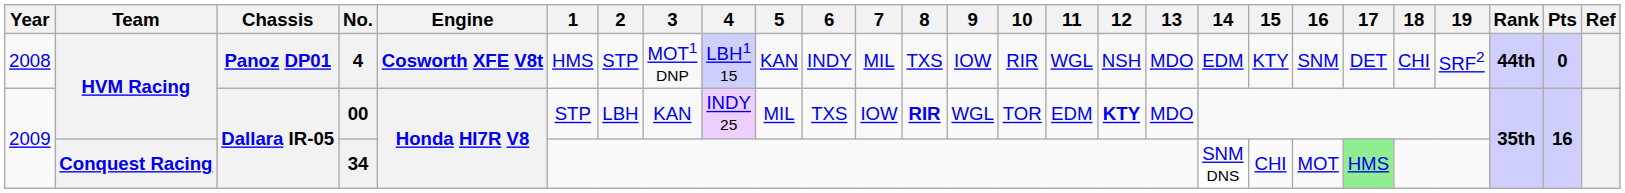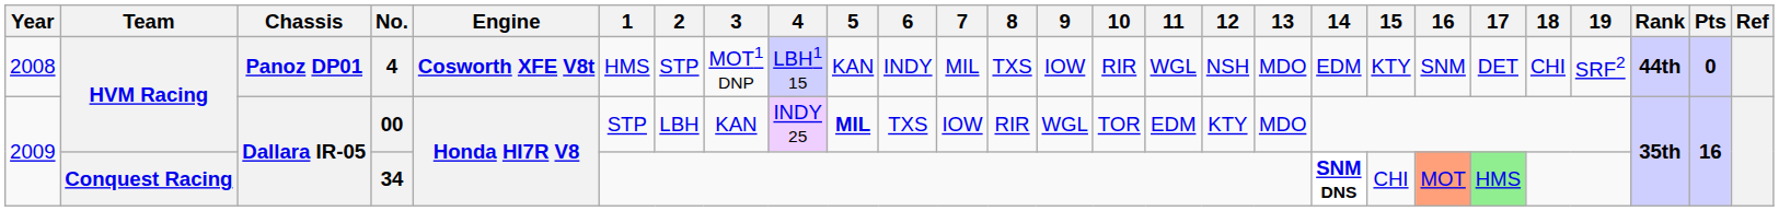00 | 5: normal -> bold
00 | 8: bold -> normal
00 | 12: bold -> normal
34 | 14: normal -> bold
34 | 16: no background -> lightsalmon background
